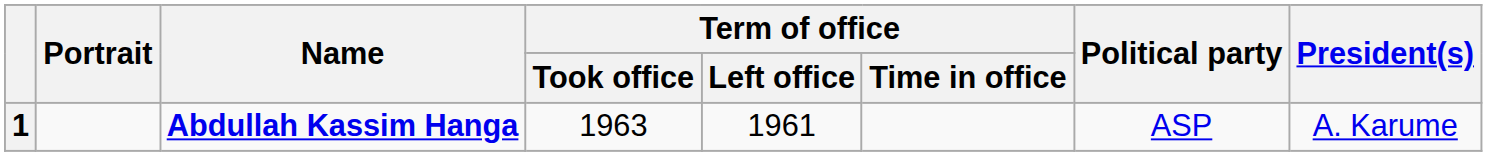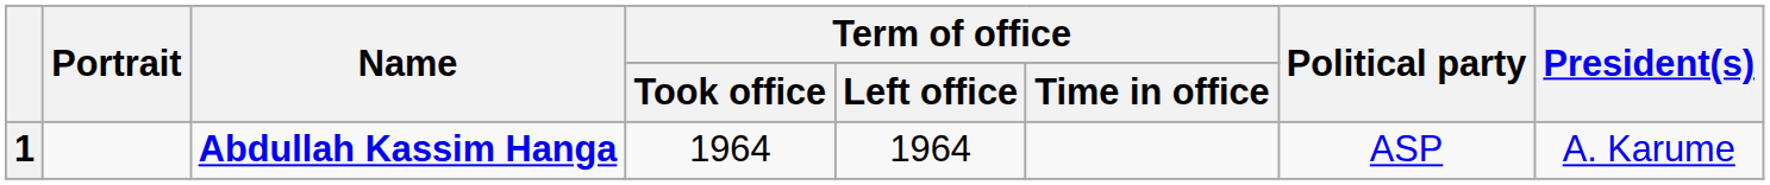1 | Term of office / Took office: 1963 -> 1964
1 | Term of office / Left office: 1961 -> 1964
